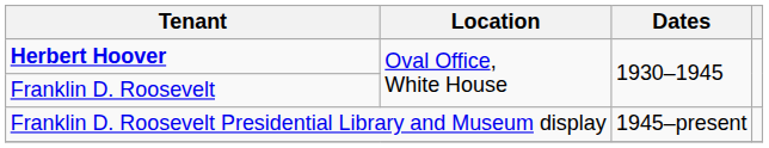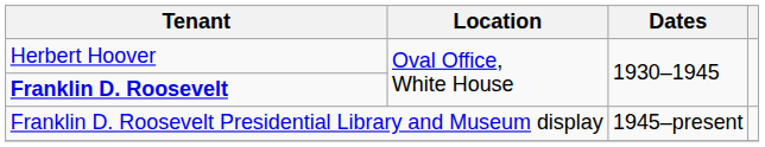Herbert Hoover | Tenant: bold -> normal
Franklin D. Roosevelt | Tenant: normal -> bold
